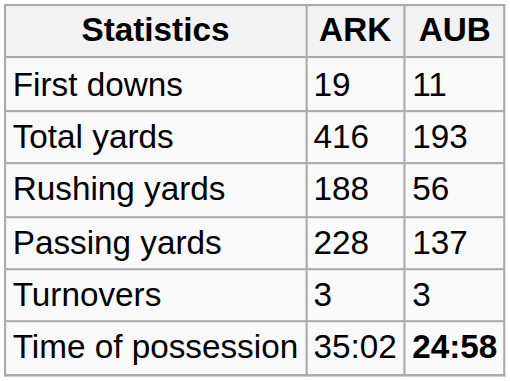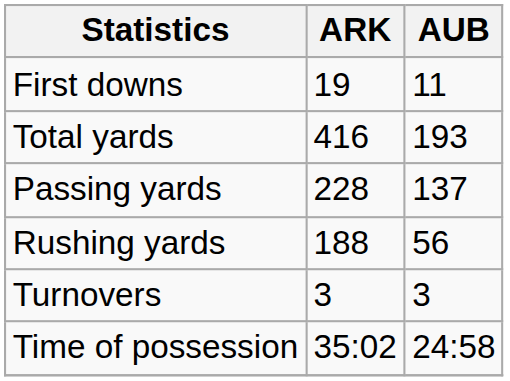rows swapped: Rushing yards <-> Passing yards
Time of possession | AUB: bold -> normal
